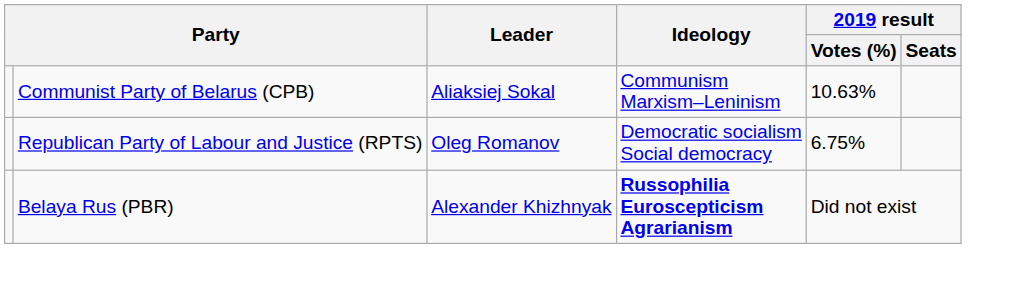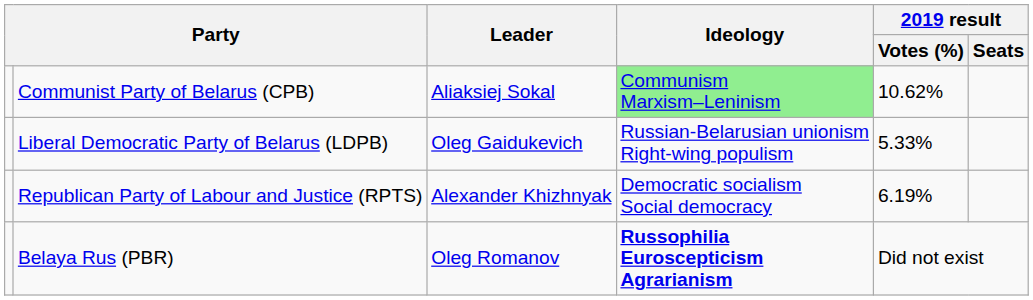Communist Party of Belarus (CPB) | Ideology: no background -> lightgreen background
Communist Party of Belarus (CPB) | 2019 result / Votes (%): 10.63% -> 10.62%
+ row: Liberal Democratic Party of Belarus (LDPB) | Oleg Gaidukevich | Russian-Belarusian unionism Right-wing populism | 5.33%
Republican Party of Labour and Justice (RPTS) | Leader: Oleg Romanov -> Alexander Khizhnyak
Republican Party of Labour and Justice (RPTS) | 2019 result / Votes (%): 6.75% -> 6.19%
Belaya Rus (PBR) | Leader: Alexander Khizhnyak -> Oleg Romanov
